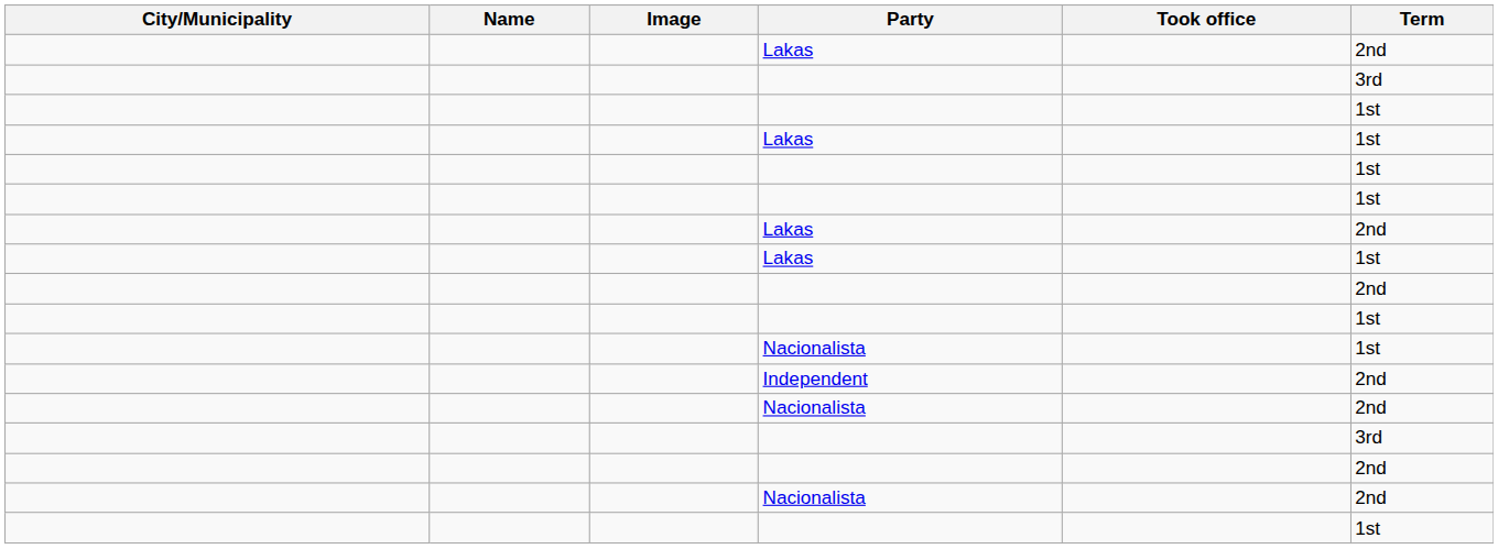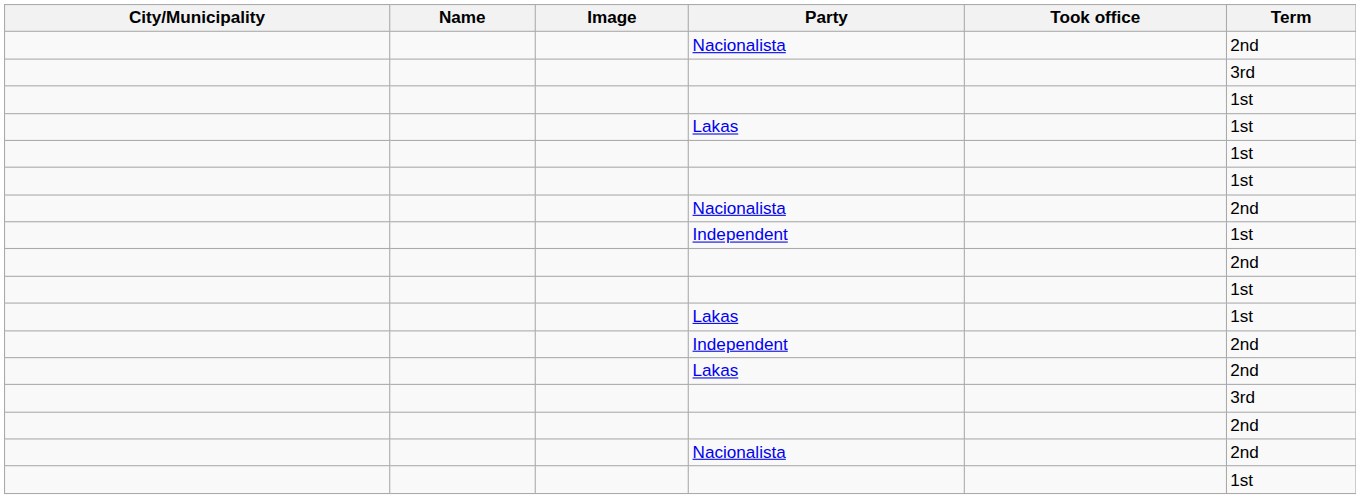row 2 | Party: Lakas -> Nacionalista
row 8 | Party: Lakas -> Nacionalista
row 9 | Party: Lakas -> Independent
row 12 | Party: Nacionalista -> Lakas
row 14 | Party: Nacionalista -> Lakas
